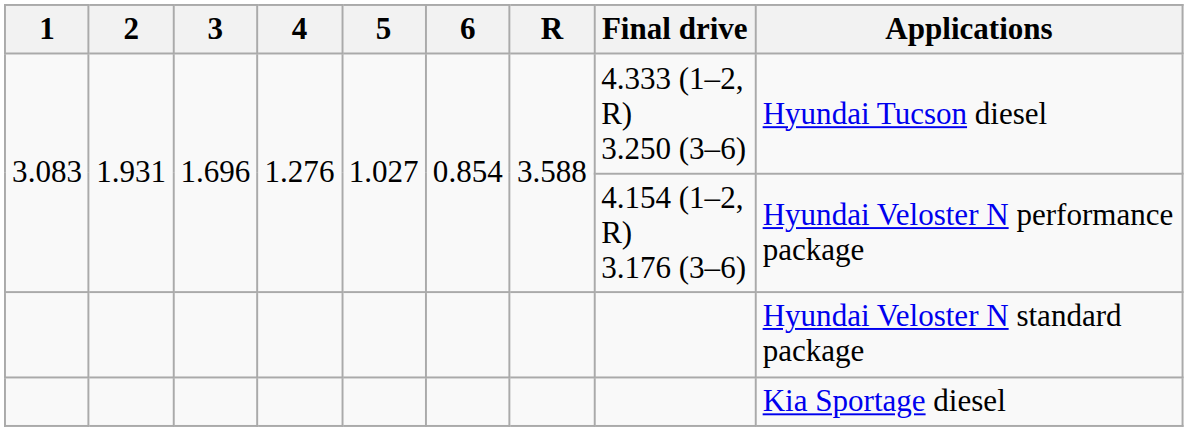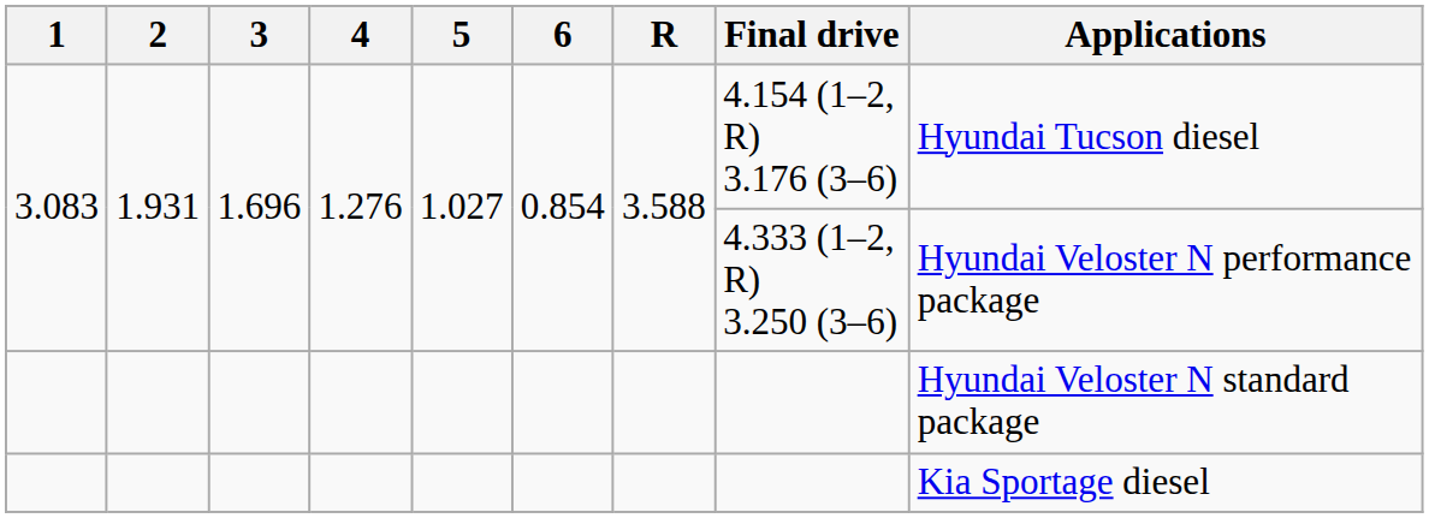row 2 | Final drive: 4.333 (1–2, R) 3.250 (3–6) -> 4.154 (1–2, R) 3.176 (3–6)
row 3 | Final drive: 4.154 (1–2, R) 3.176 (3–6) -> 4.333 (1–2, R) 3.250 (3–6)
